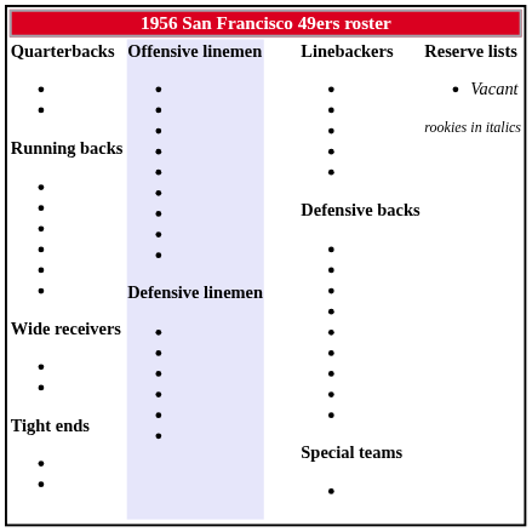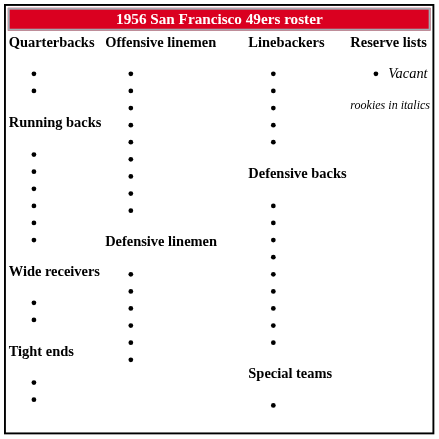Quarterbacks Running backs Wide receivers Tight ends | column 2: lavender background -> no background
